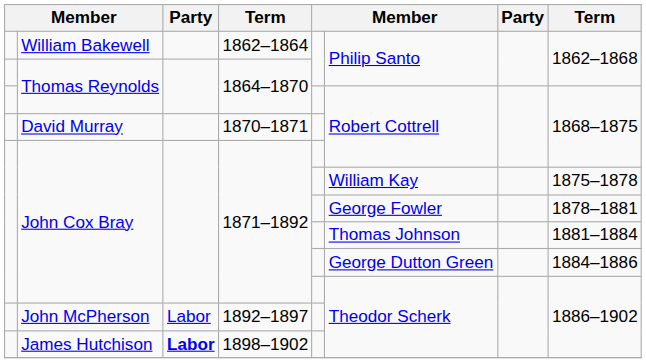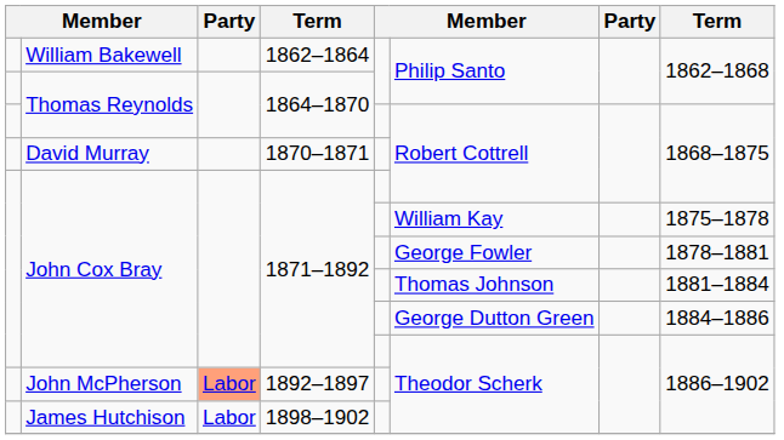John McPherson | column 3: no background -> lightsalmon background
James Hutchison | column 3: bold -> normal
